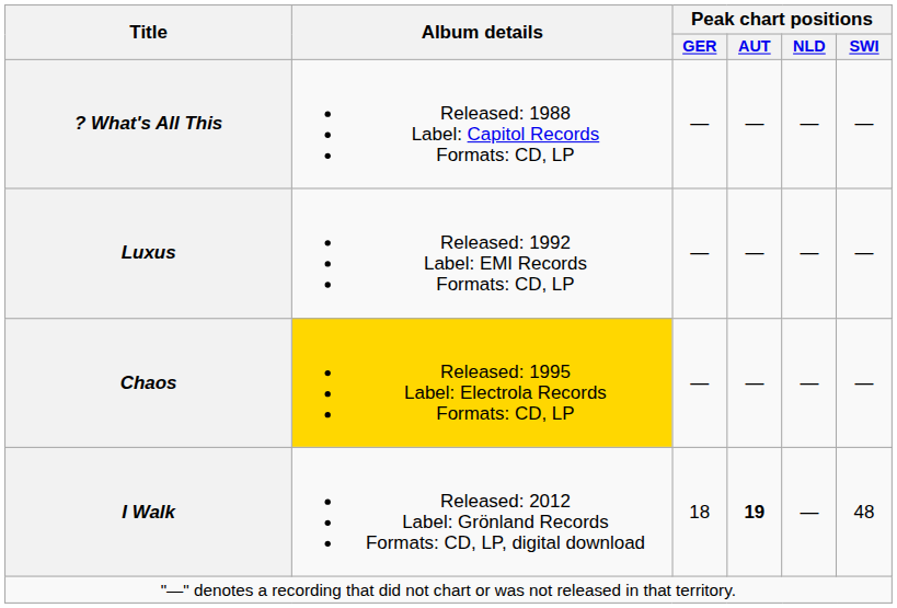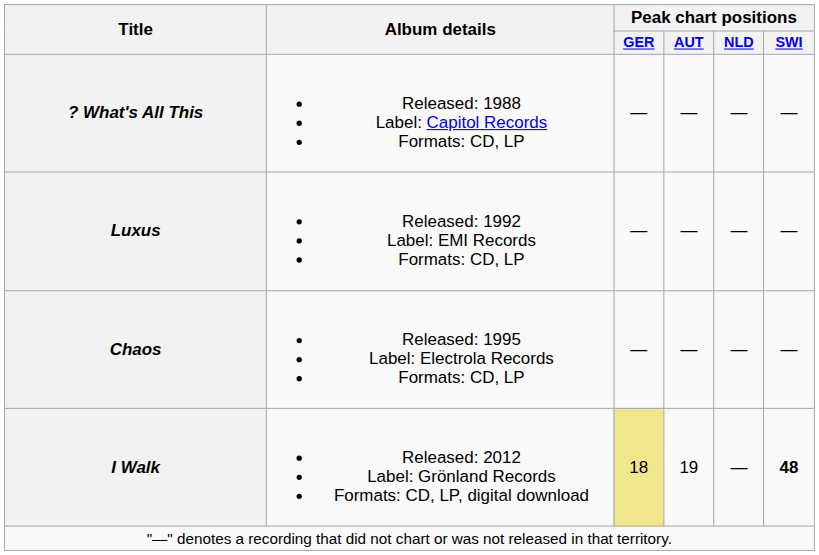Chaos | Album details: gold background -> no background
I Walk | Peak chart positions / GER: no background -> khaki background
I Walk | Peak chart positions / AUT: bold -> normal
I Walk | Peak chart positions / SWI: normal -> bold
